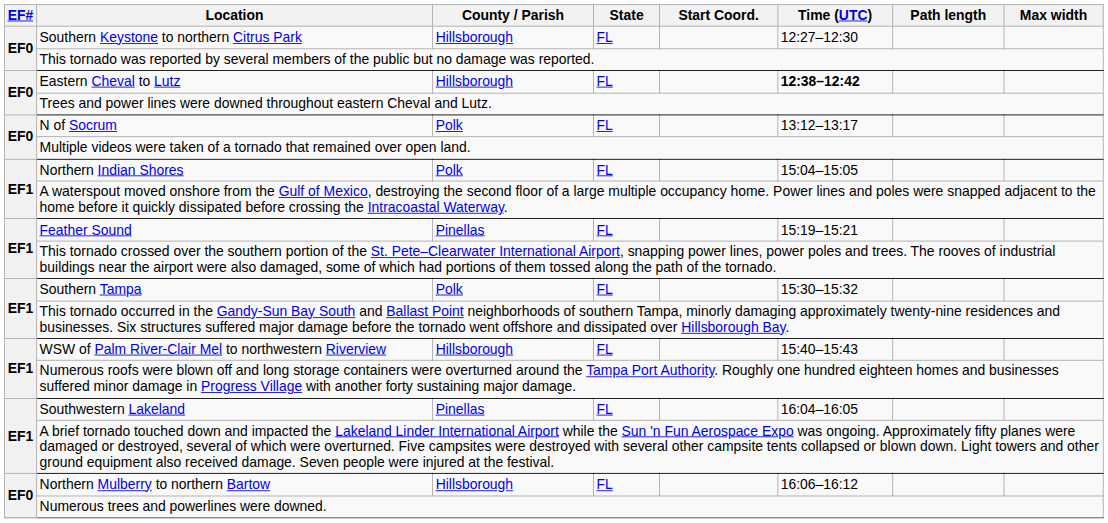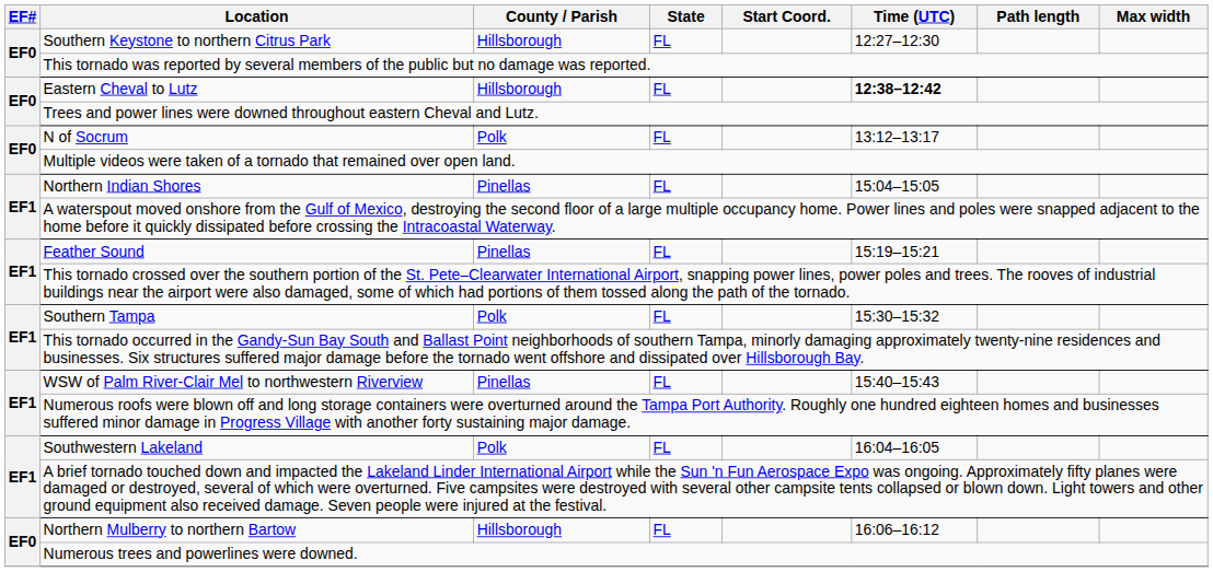Northern Indian Shores | County / Parish: Polk -> Pinellas
WSW of Palm River-Clair Mel to northwestern Riverview | County / Parish: Hillsborough -> Pinellas
Southwestern Lakeland | County / Parish: Pinellas -> Polk
